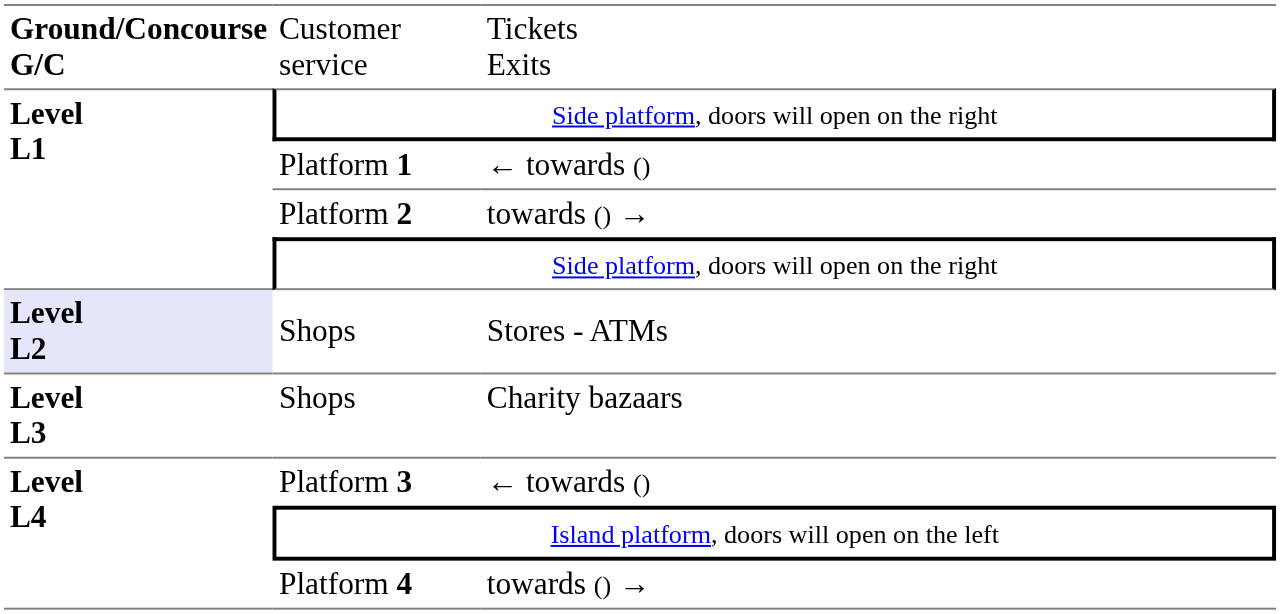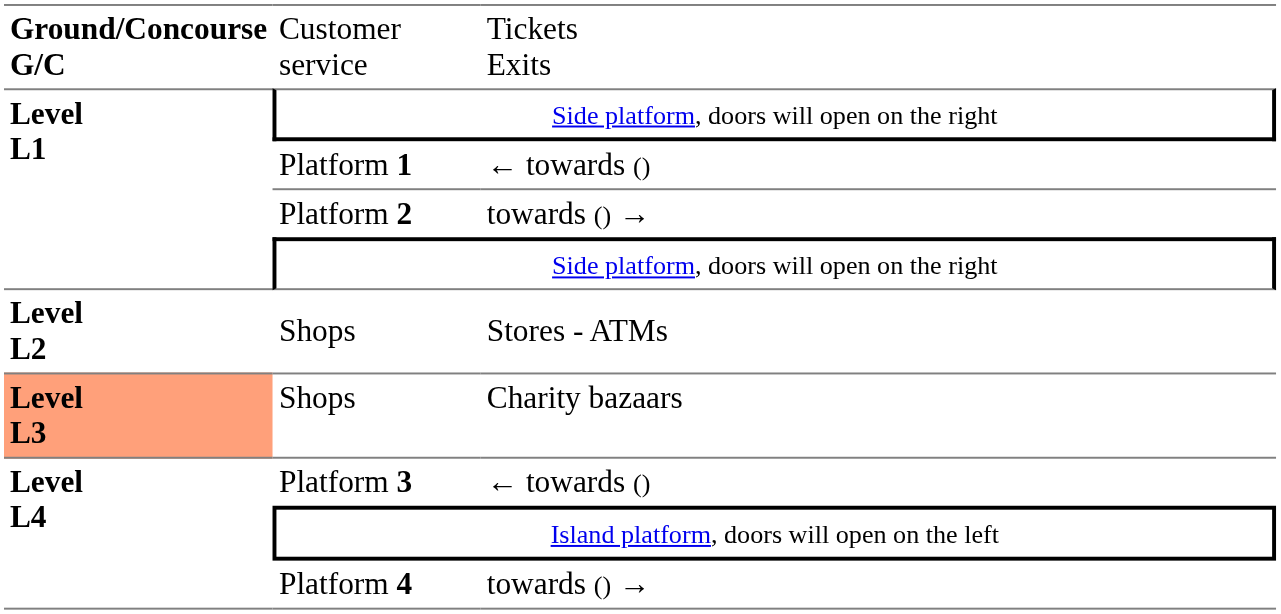Shops / Stores - ATMs | column 1: lavender background -> no background
Shops / Charity bazaars | column 1: no background -> lightsalmon background
